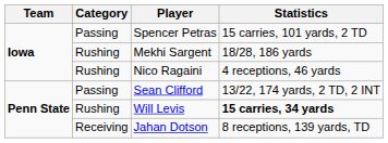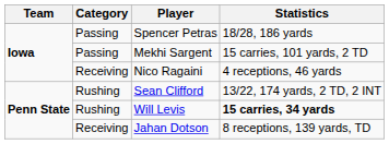Spencer Petras | Statistics: 15 carries, 101 yards, 2 TD -> 18/28, 186 yards
Mekhi Sargent | Category: Rushing -> Passing
Mekhi Sargent | Statistics: 18/28, 186 yards -> 15 carries, 101 yards, 2 TD
Nico Ragaini | Category: Rushing -> Receiving
Sean Clifford | Category: Passing -> Rushing
